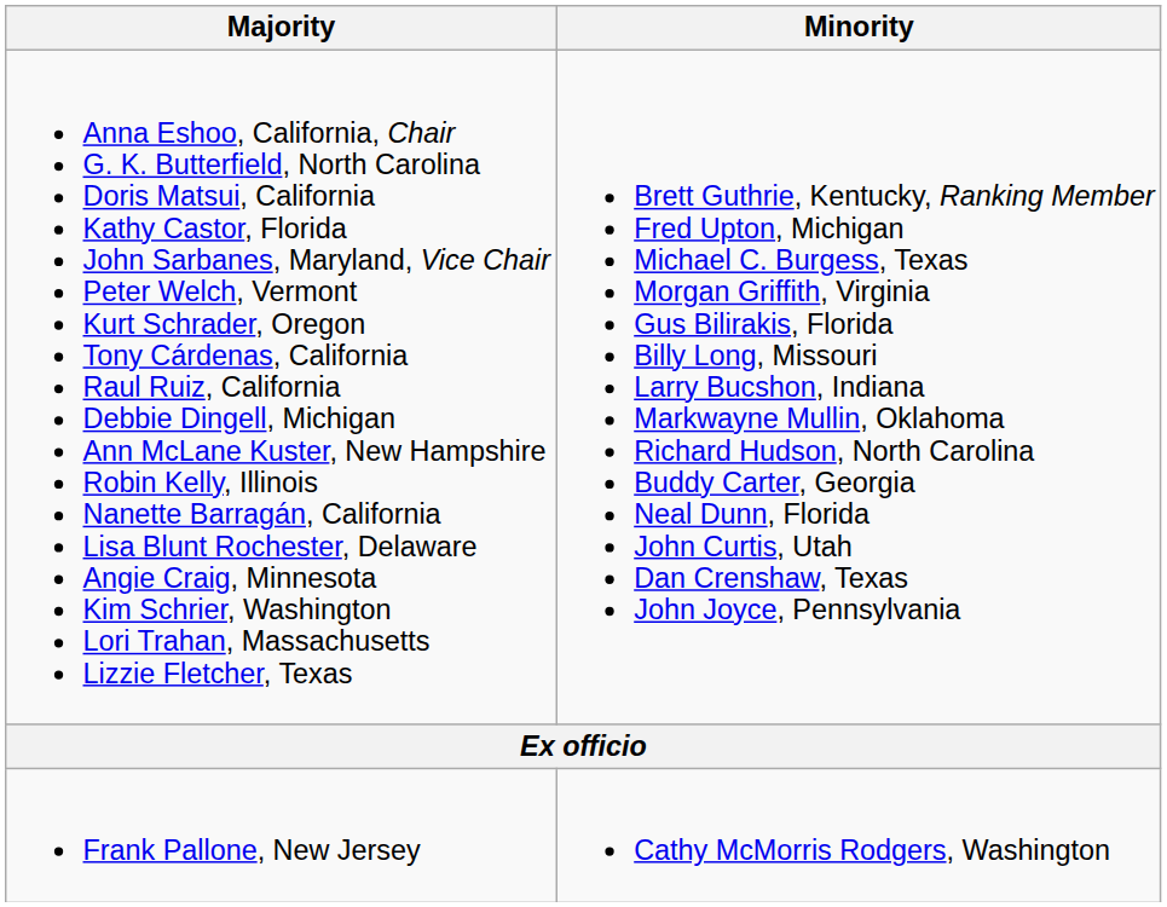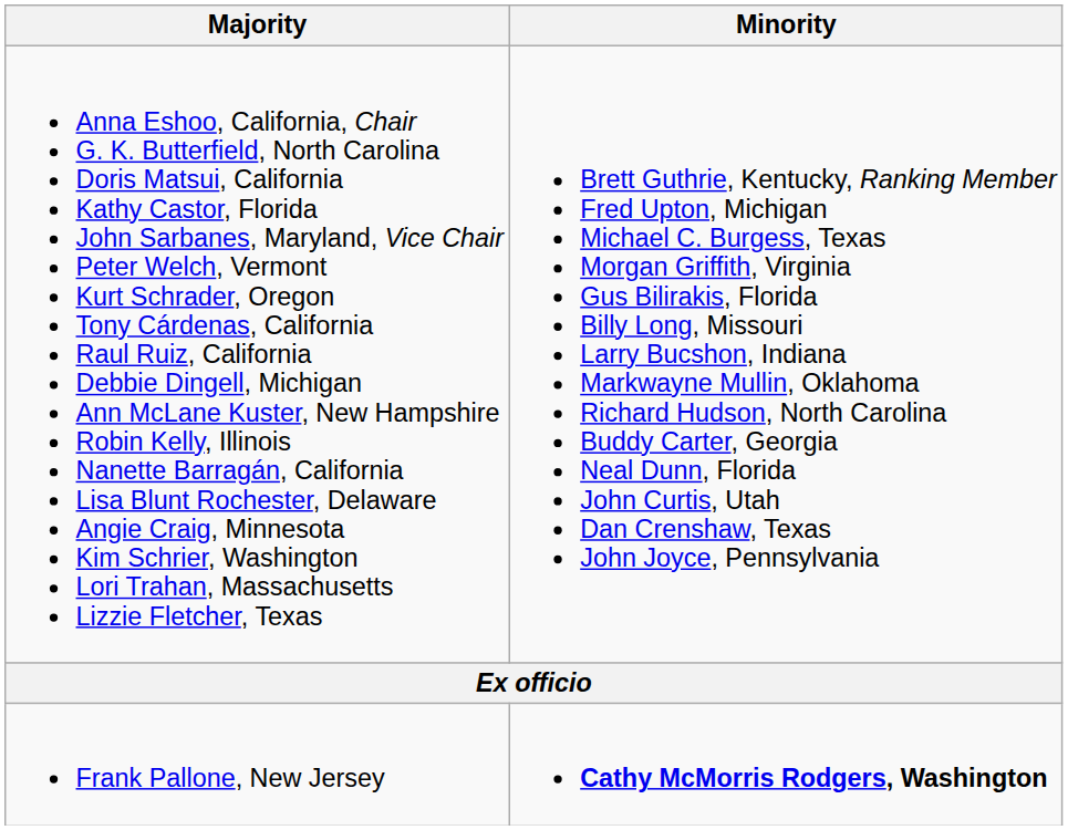Frank Pallone, New Jersey | Minority: normal -> bold
